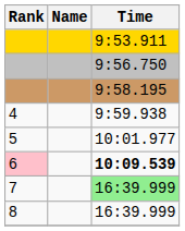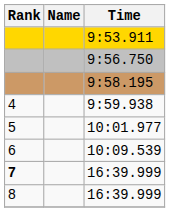10:09.539 | Rank: pink background -> no background
10:09.539 | Time: bold -> normal
7 / 16:39.999 | Rank: normal -> bold
7 / 16:39.999 | Time: lightgreen background -> no background
